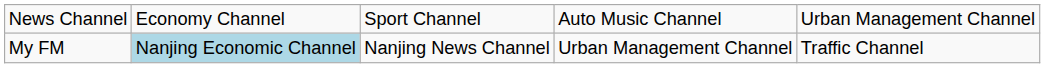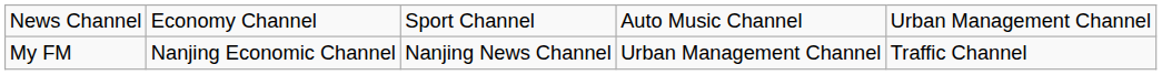My FM | column 2: lightblue background -> no background
